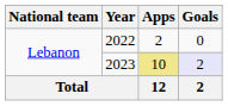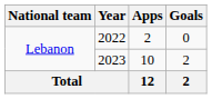2023 | Apps: khaki background -> no background
2023 | Goals: lavender background -> no background
